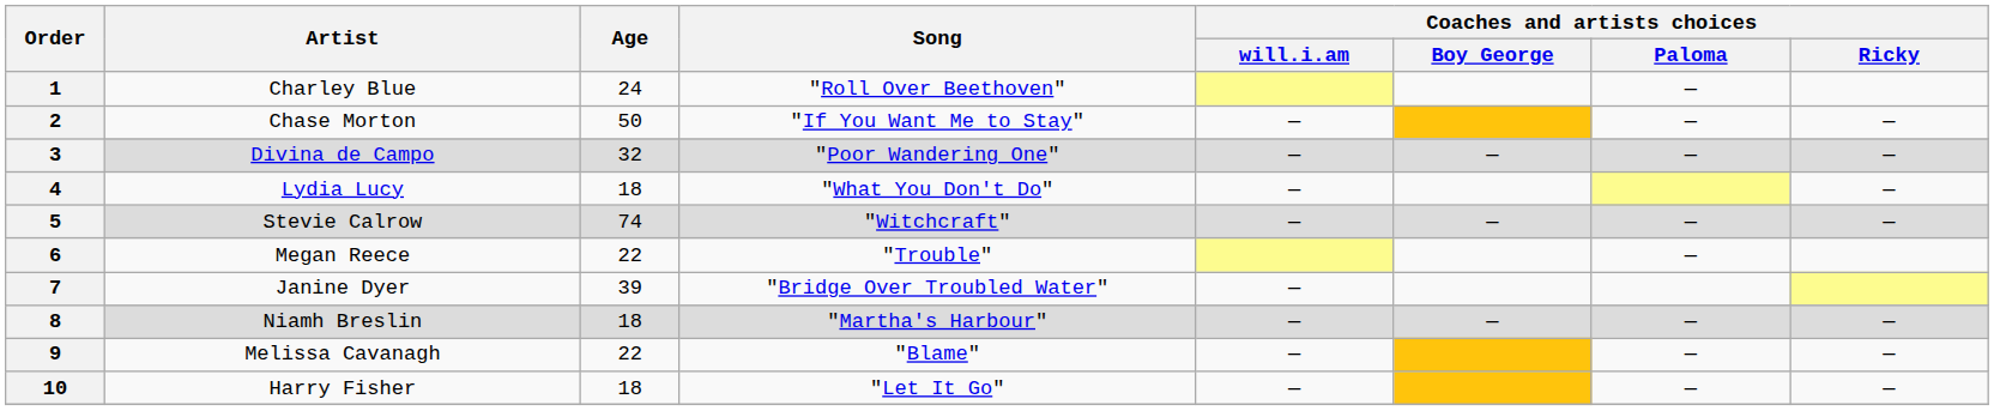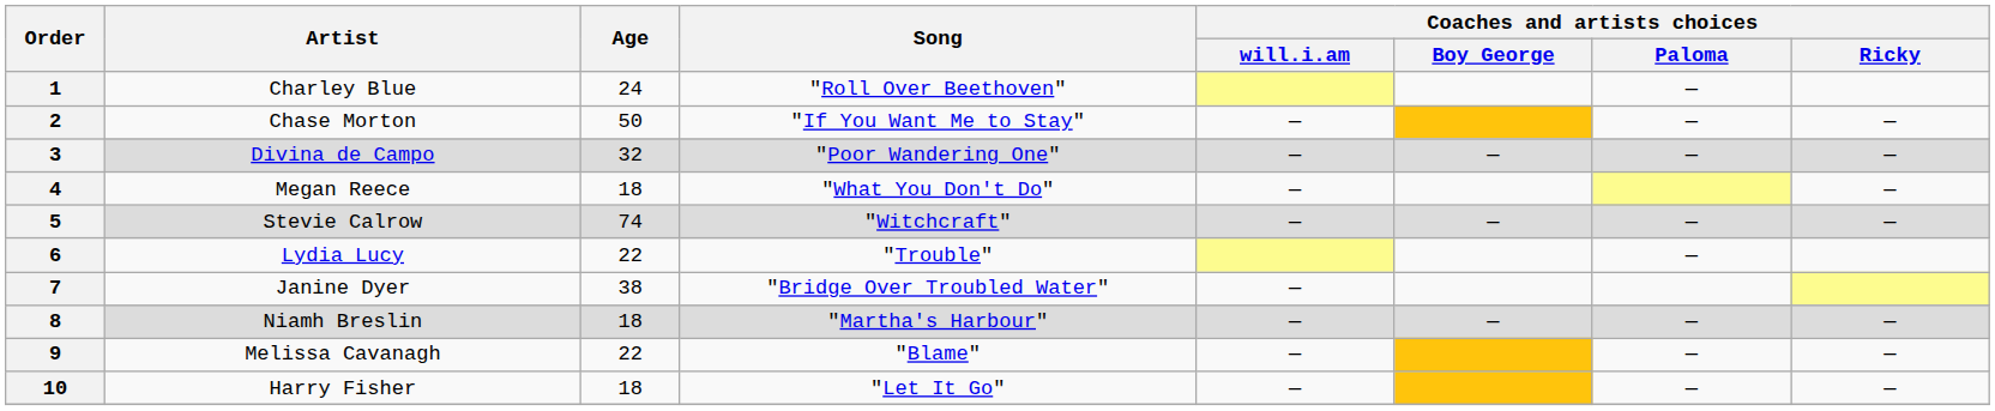4 | Artist: Lydia Lucy -> Megan Reece
6 | Artist: Megan Reece -> Lydia Lucy
7 | Age: 39 -> 38
